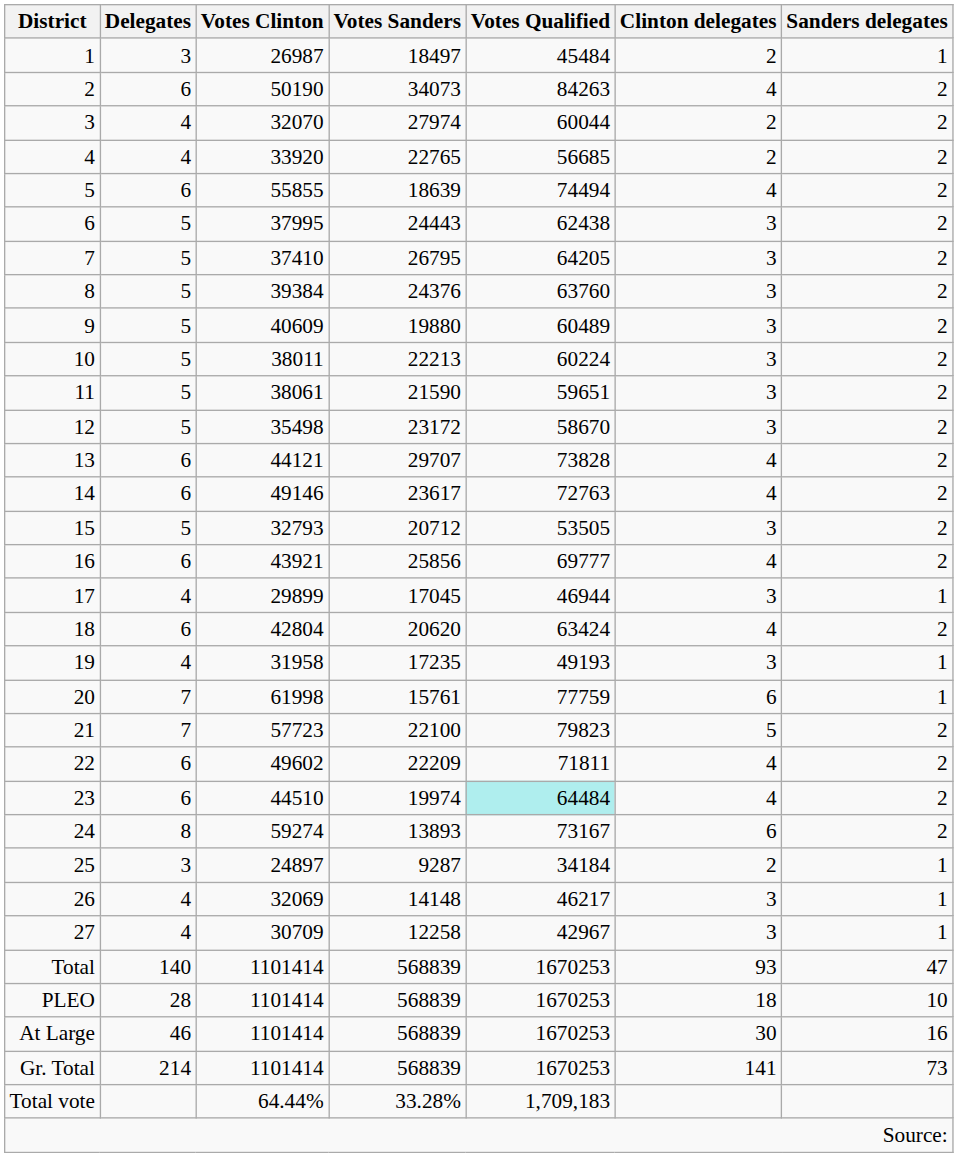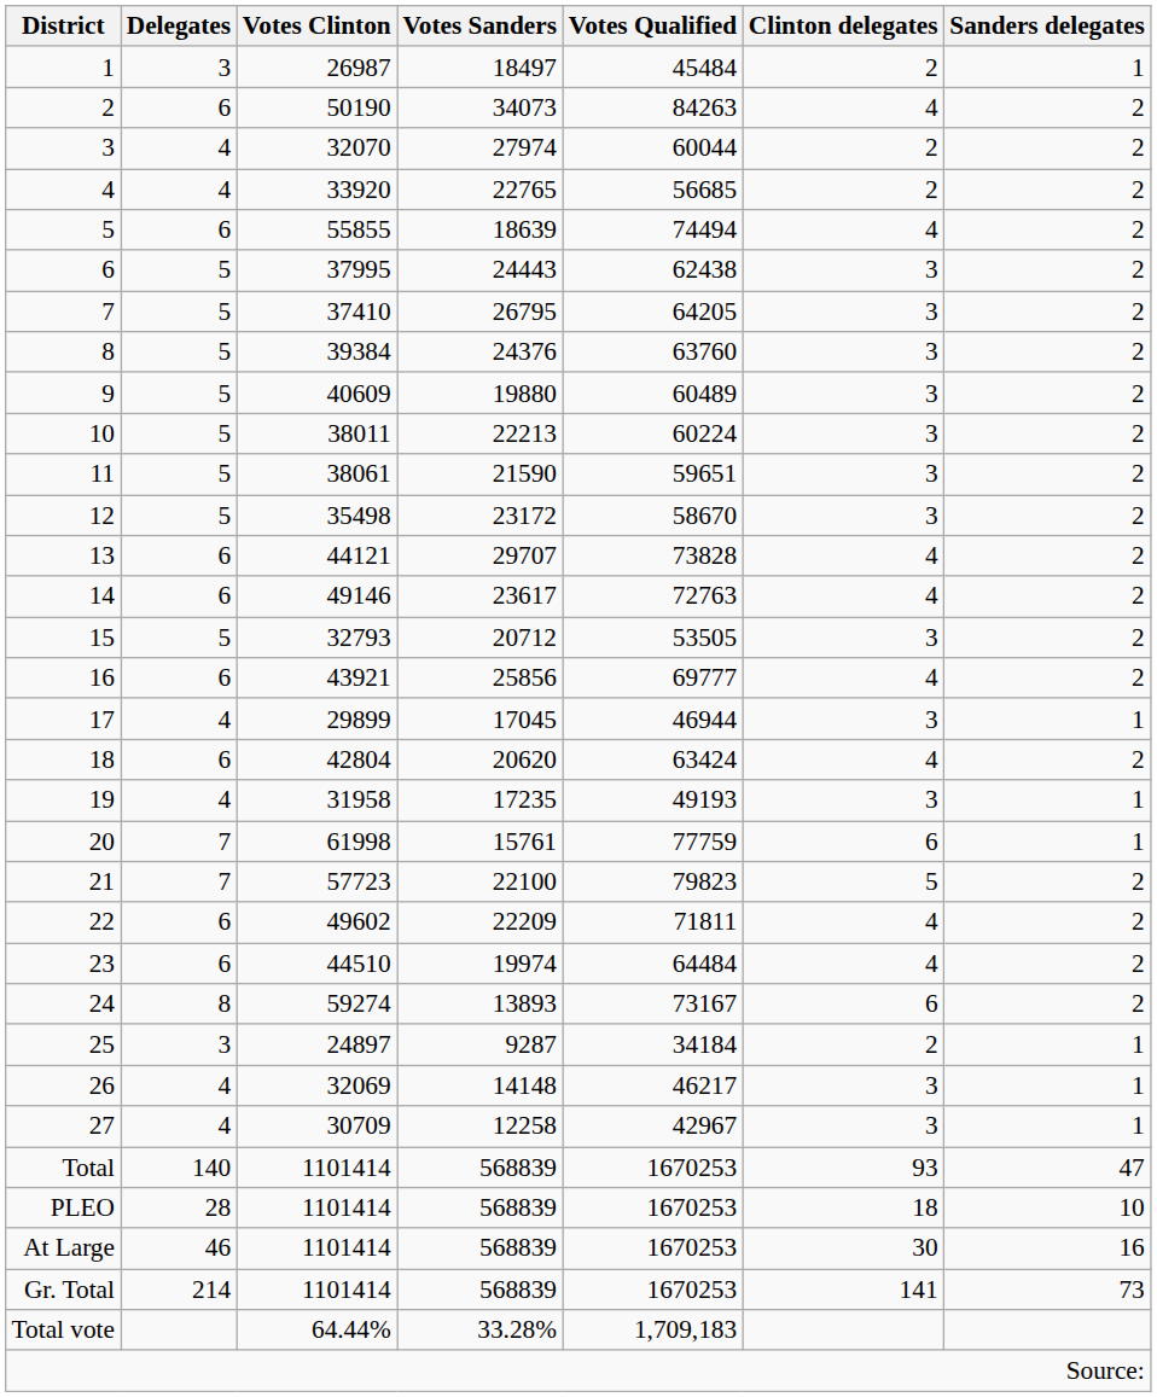23 | Votes Qualified: paleturquoise background -> no background
